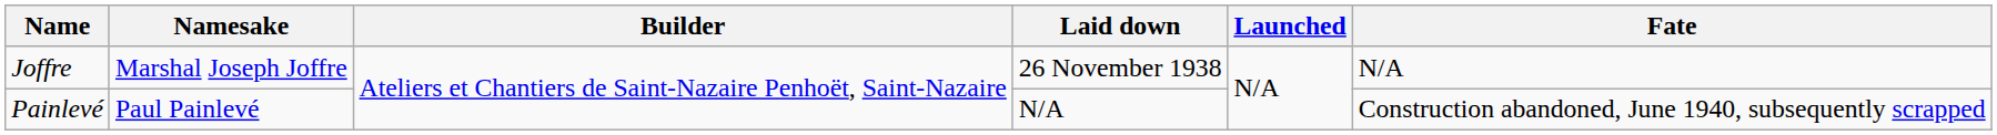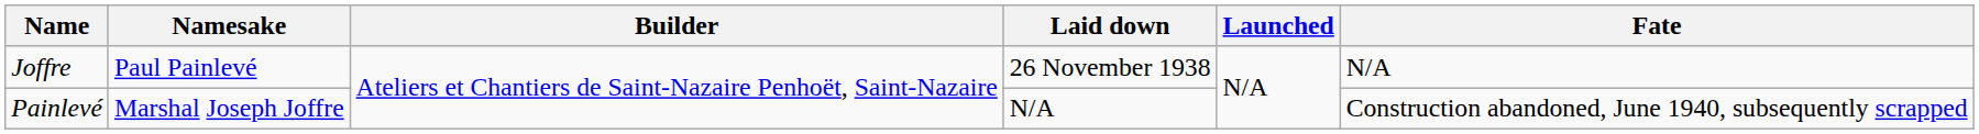Joffre | Namesake: Marshal Joseph Joffre -> Paul Painlevé
Painlevé | Namesake: Paul Painlevé -> Marshal Joseph Joffre
